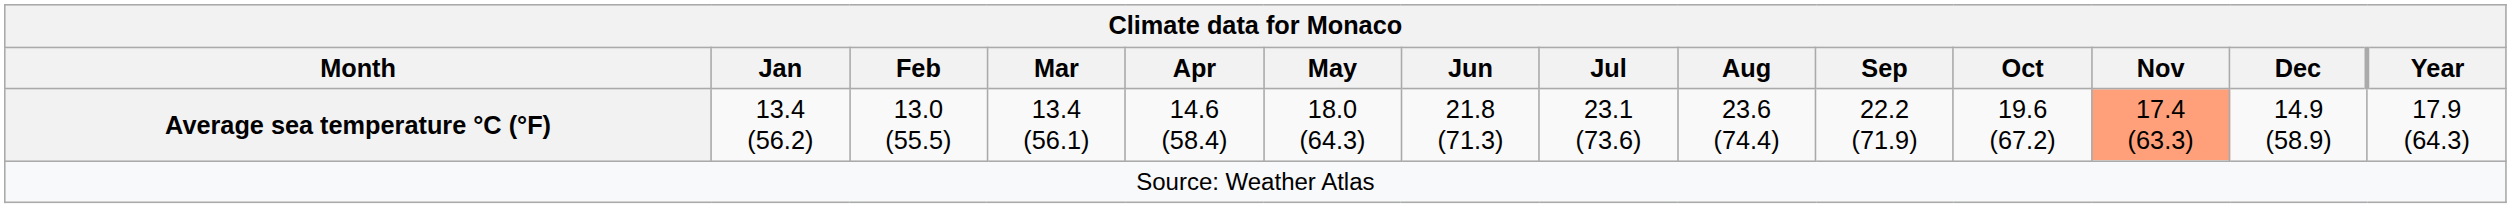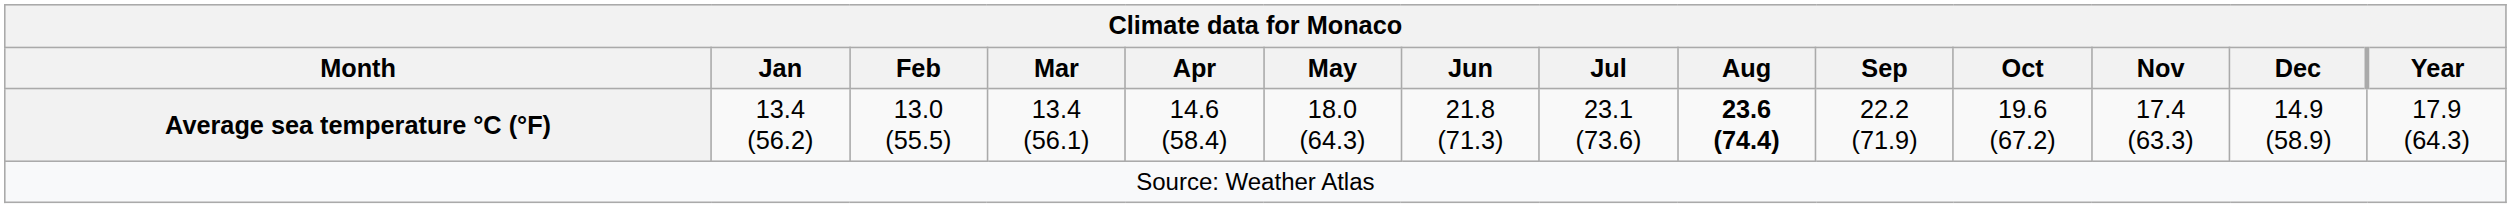row 3 | Aug: normal -> bold
row 3 | Nov: lightsalmon background -> no background
